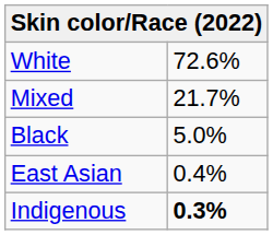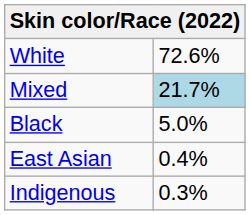Mixed | column 2: no background -> lightblue background
Indigenous | column 2: bold -> normal
